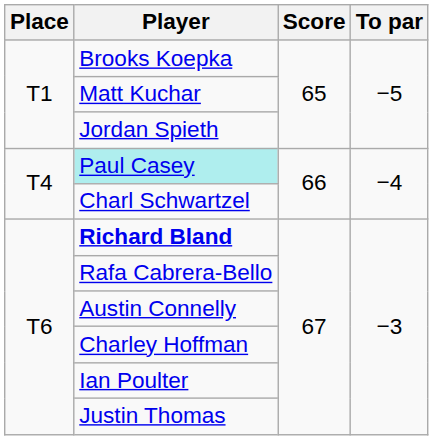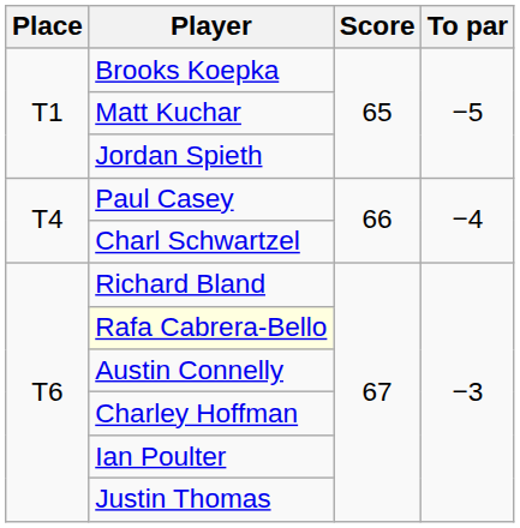Paul Casey | Player: paleturquoise background -> no background
Richard Bland | Player: bold -> normal
Rafa Cabrera-Bello | Player: no background -> lightyellow background
